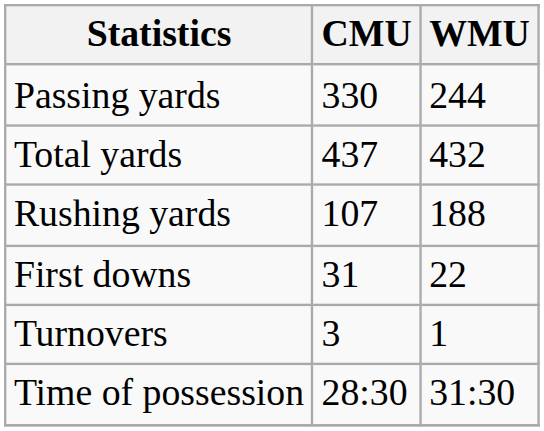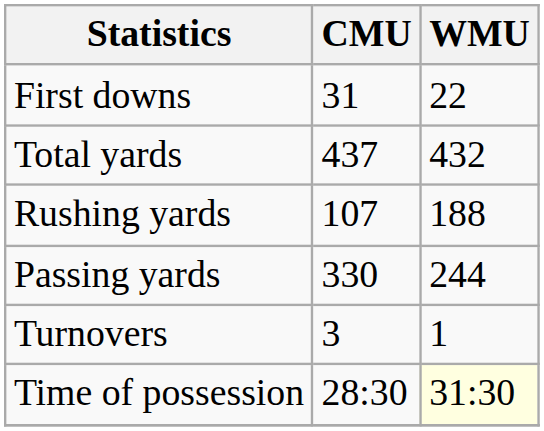rows swapped: First downs <-> Passing yards
Time of possession | WMU: no background -> lightyellow background
